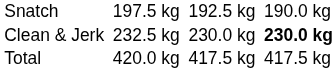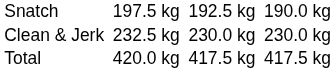Clean & Jerk | column 4: bold -> normal
